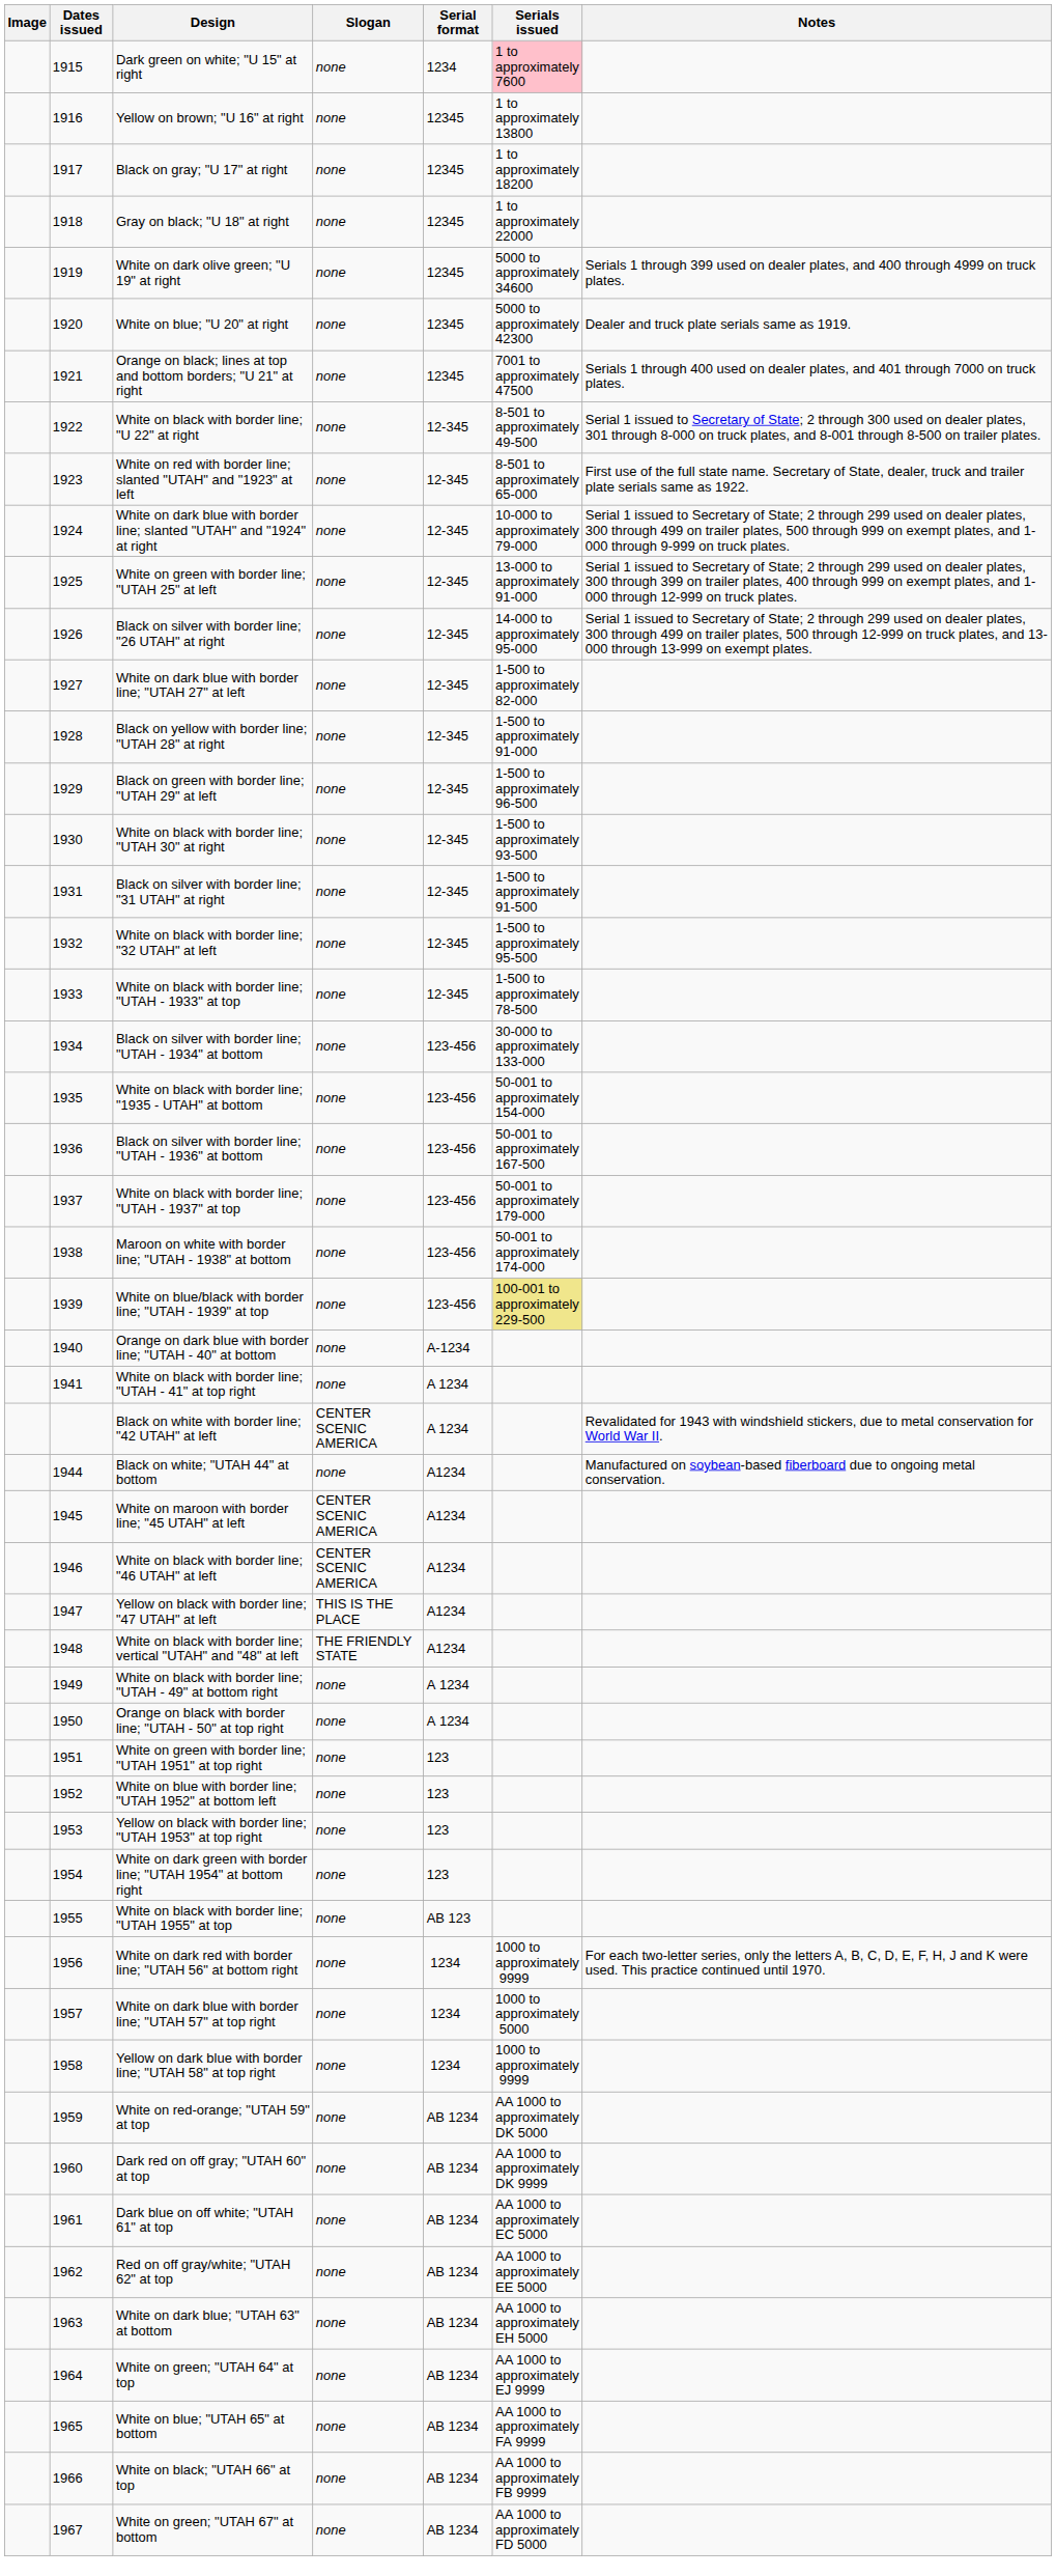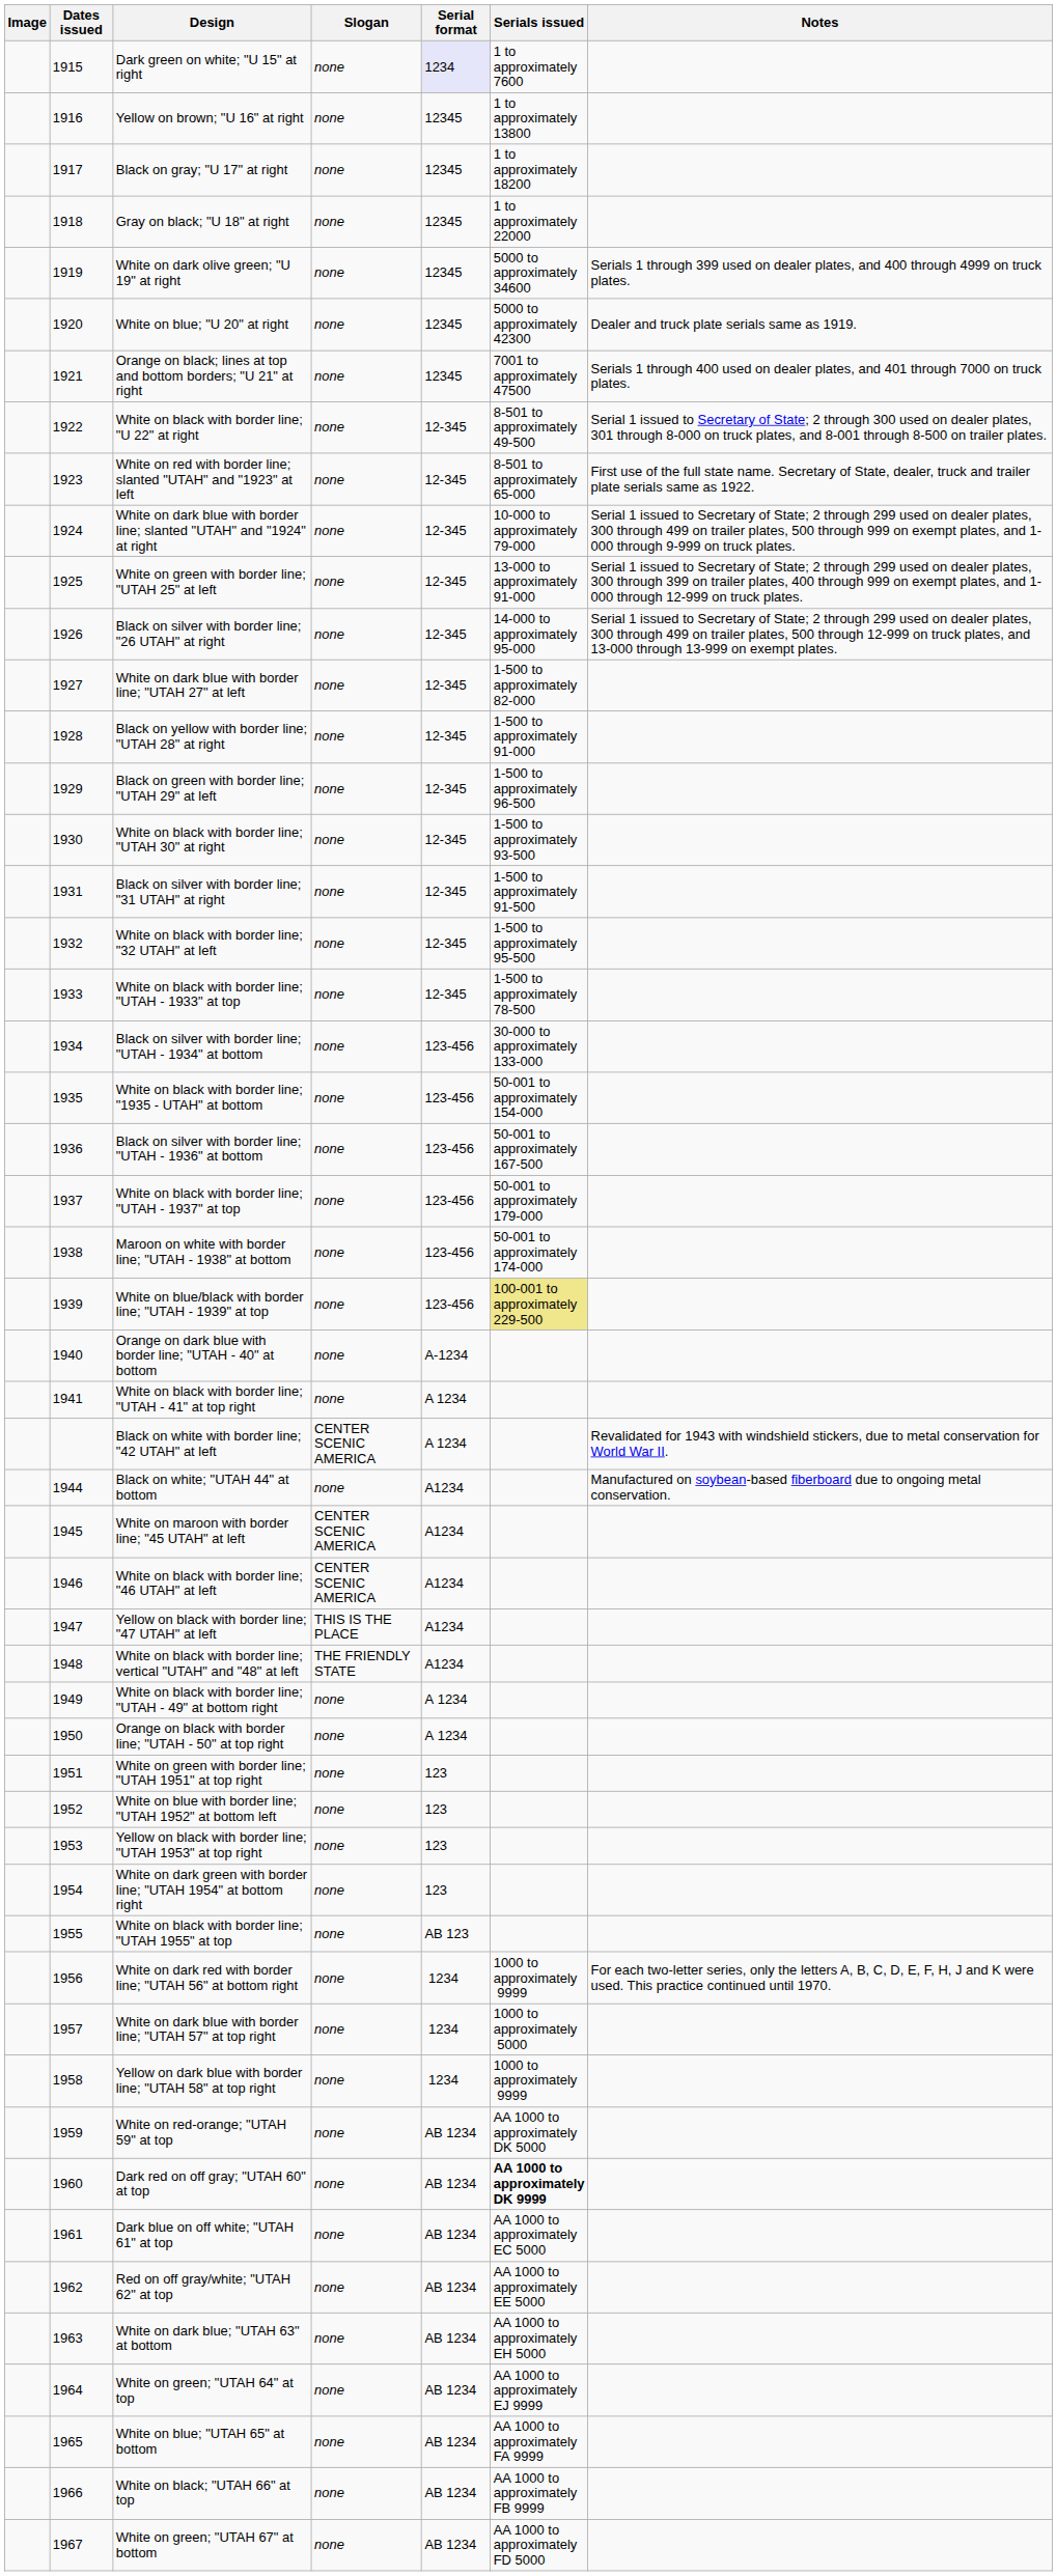Dark green on white; "U 15" at right | Serial format: no background -> lavender background
Dark green on white; "U 15" at right | Serials issued: pink background -> no background
Dark red on off gray; "UTAH 60" at top | Serials issued: normal -> bold
